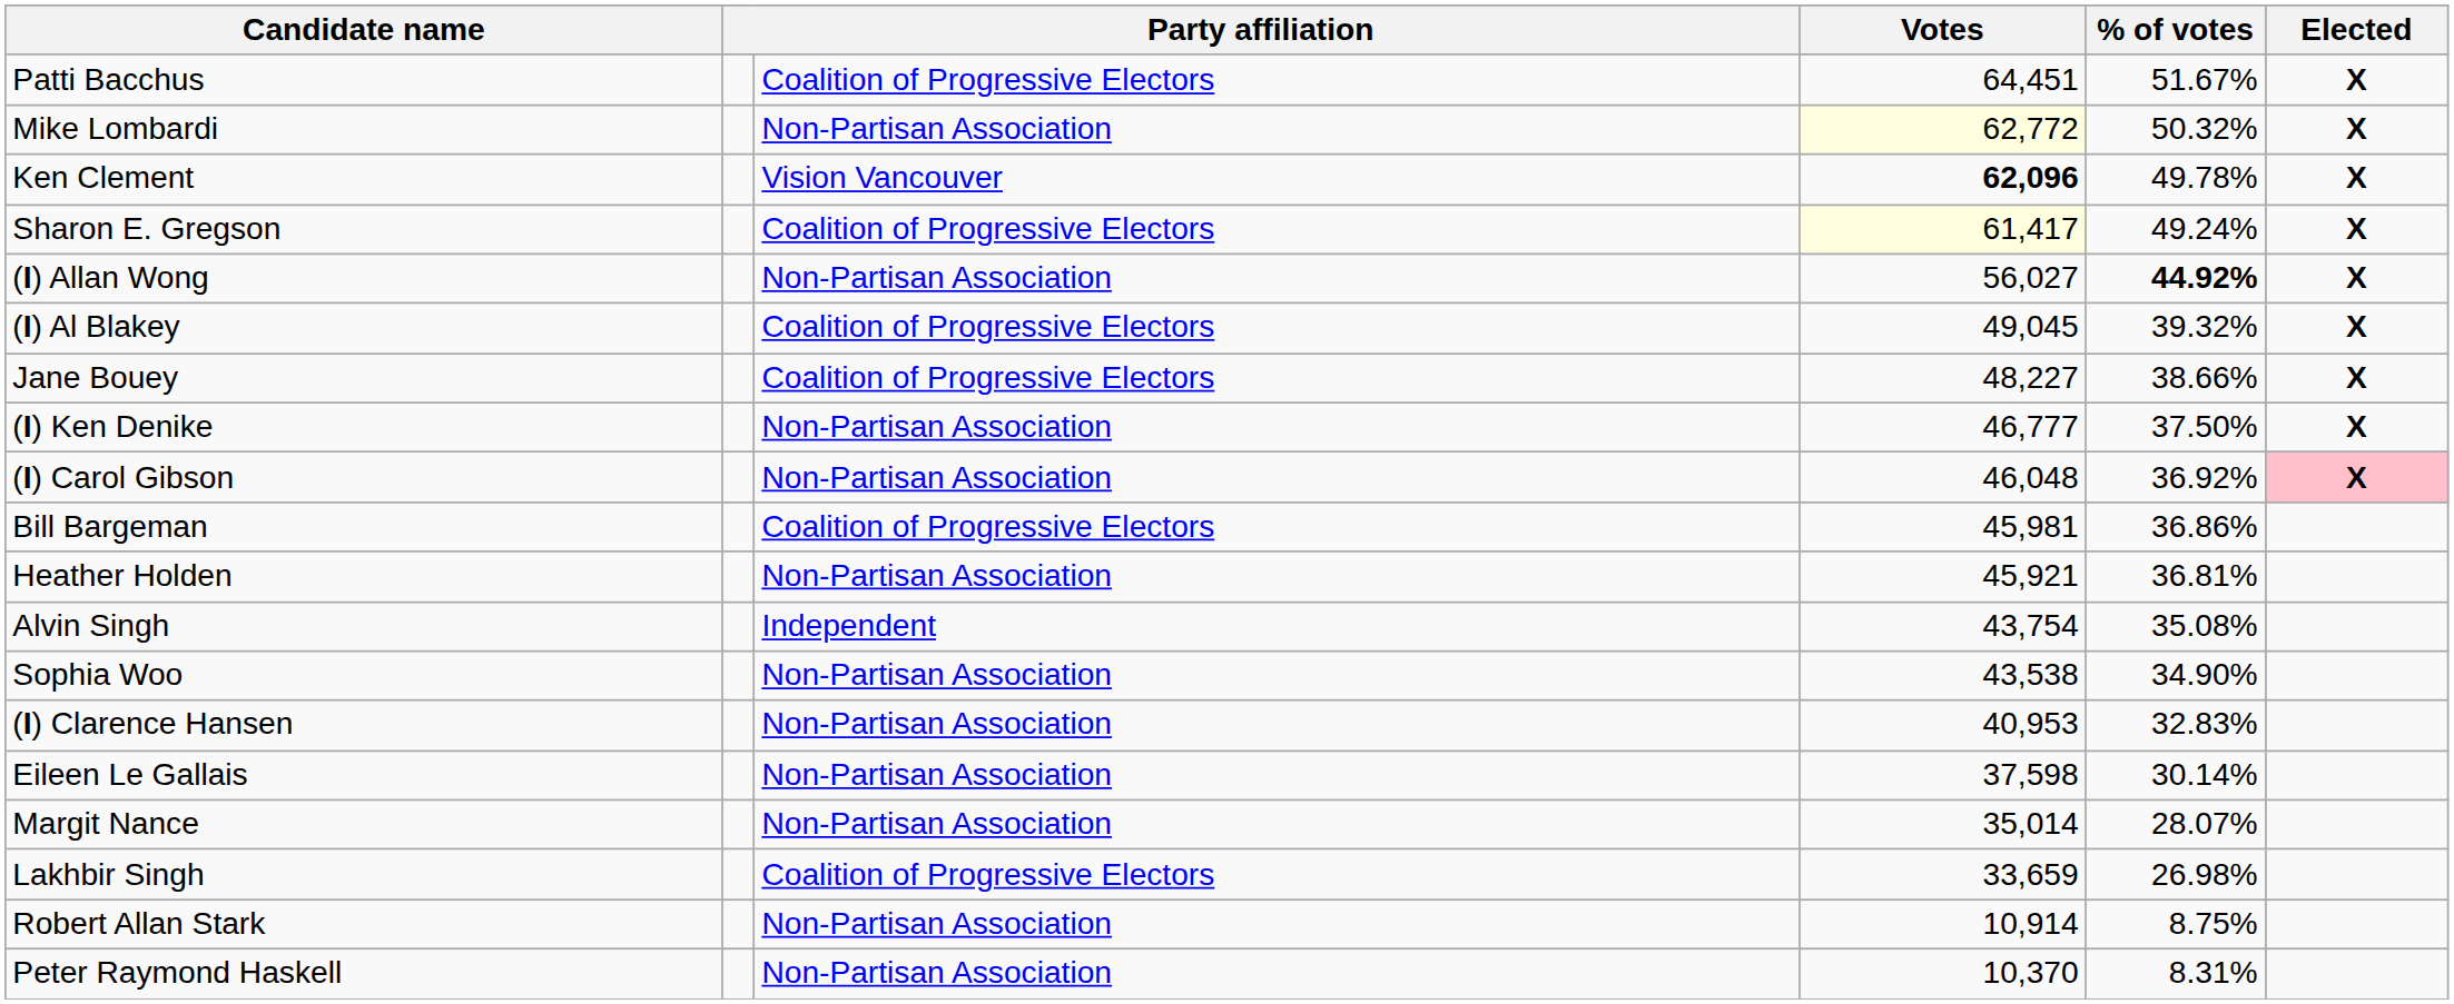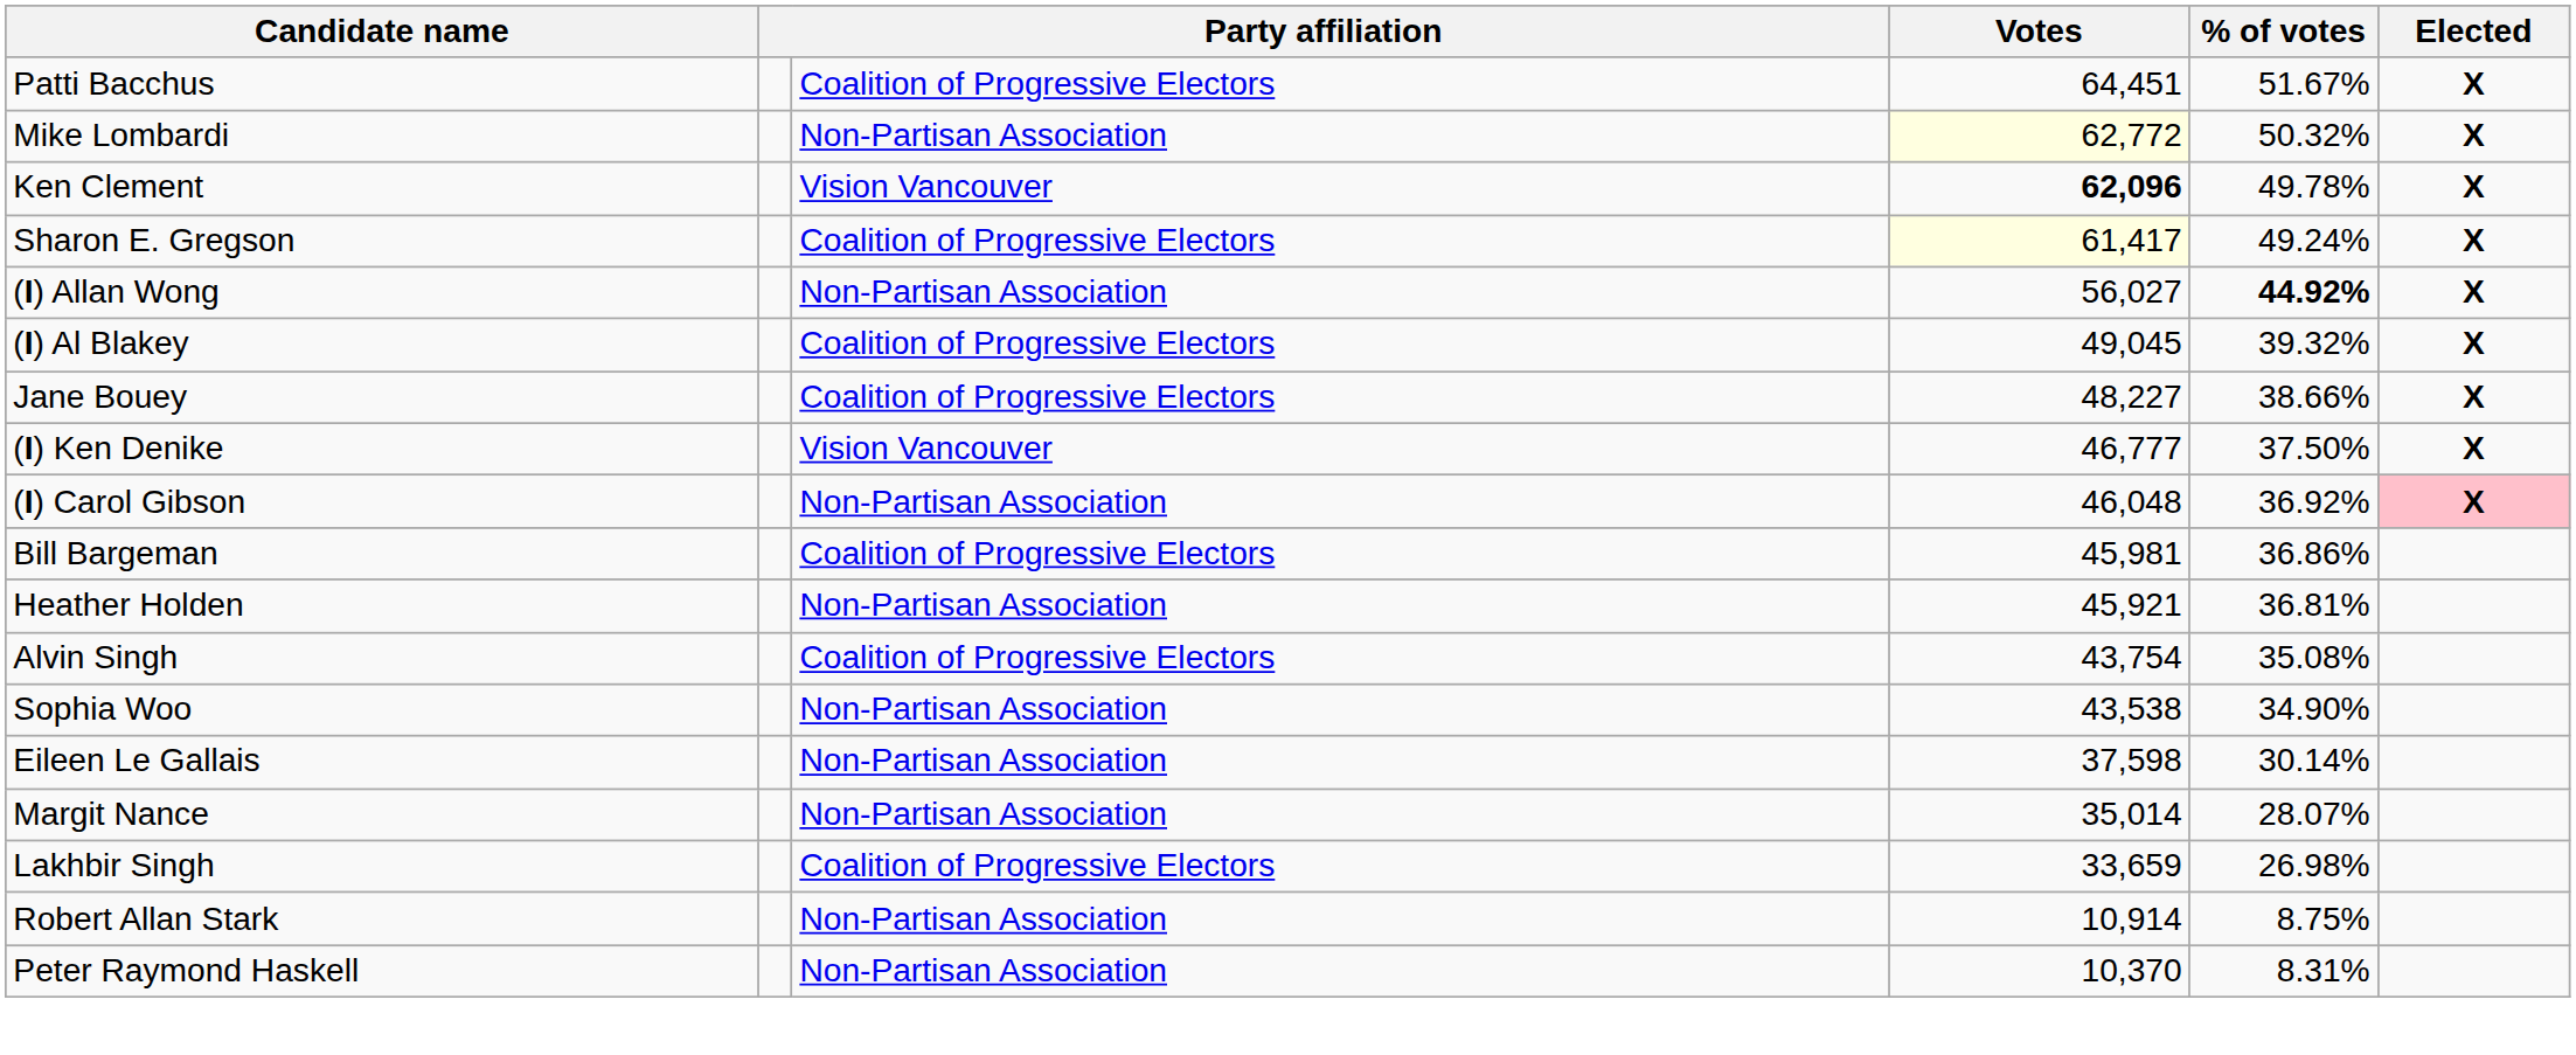(I) Ken Denike | column 3: Non-Partisan Association -> Vision Vancouver
Alvin Singh | column 3: Independent -> Coalition of Progressive Electors
- row: (I) Clarence Hansen | Non-Partisan Association | 40,953 | 32.83%
